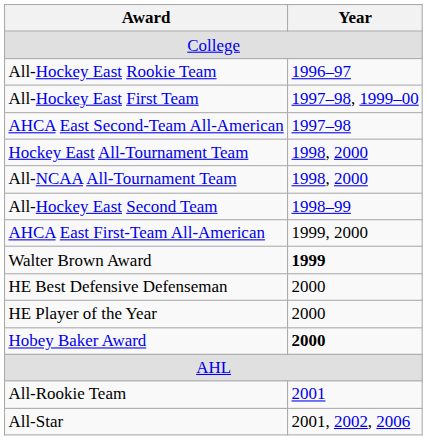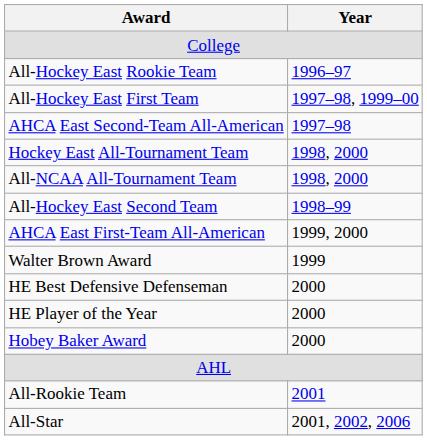Walter Brown Award | Year: bold -> normal
Hobey Baker Award | Year: bold -> normal
